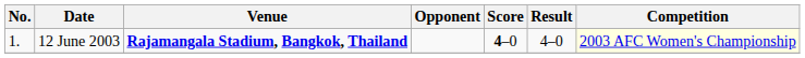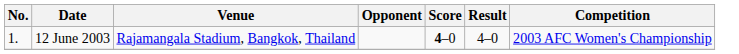12 June 2003 | Venue: bold -> normal
12 June 2003 | Competition: lightyellow background -> no background
